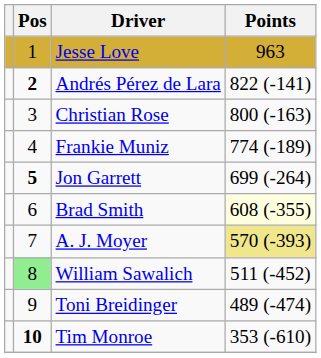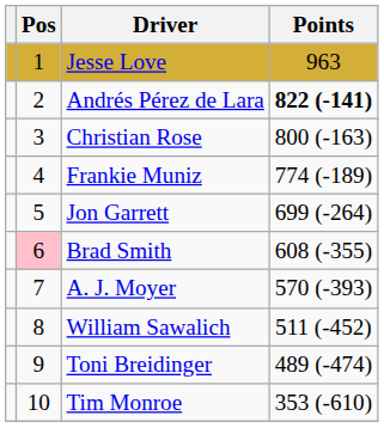Andrés Pérez de Lara | Pos: bold -> normal
Andrés Pérez de Lara | Points: normal -> bold
Jon Garrett | Pos: bold -> normal
Brad Smith | Pos: no background -> pink background
Brad Smith | Points: lightyellow background -> no background
A. J. Moyer | Points: khaki background -> no background
William Sawalich | Pos: lightgreen background -> no background
Tim Monroe | Pos: bold -> normal
